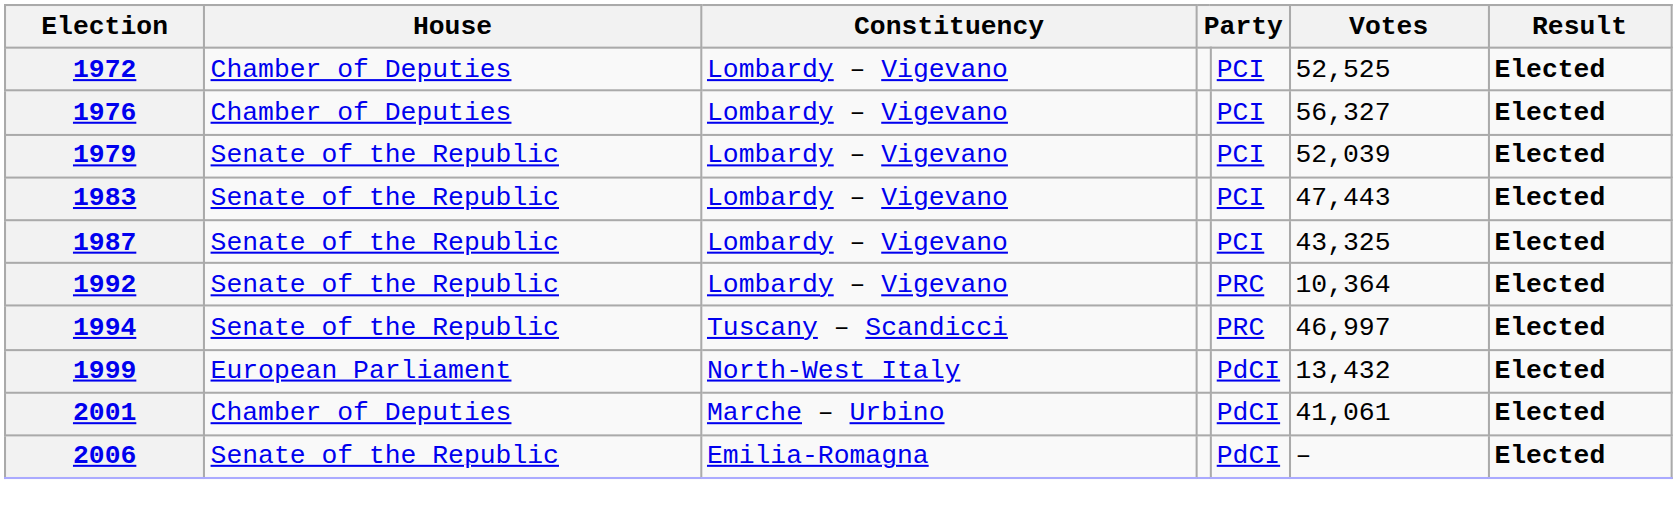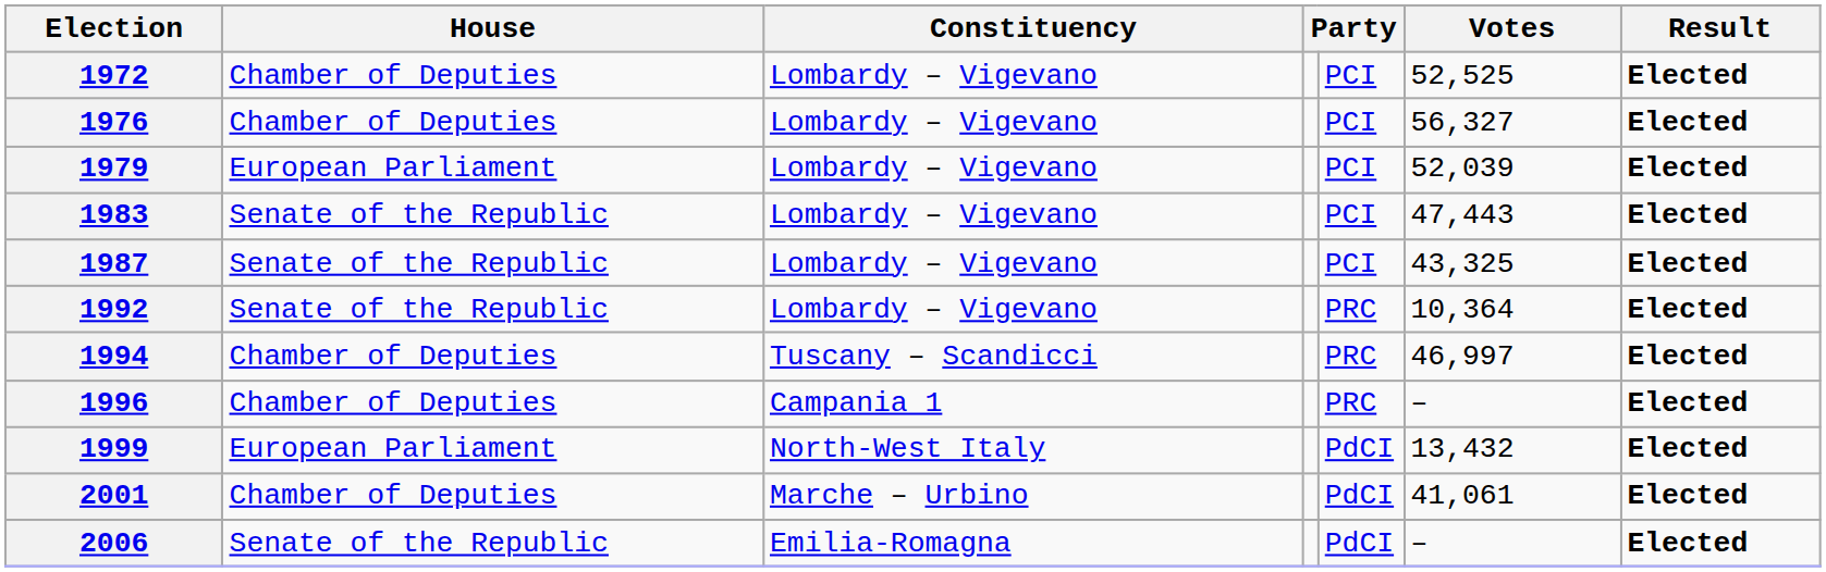1979 | House: Senate of the Republic -> European Parliament
1994 | House: Senate of the Republic -> Chamber of Deputies
+ row: 1996 | Chamber of Deputies | Campania 1 | PRC | – | Elected
